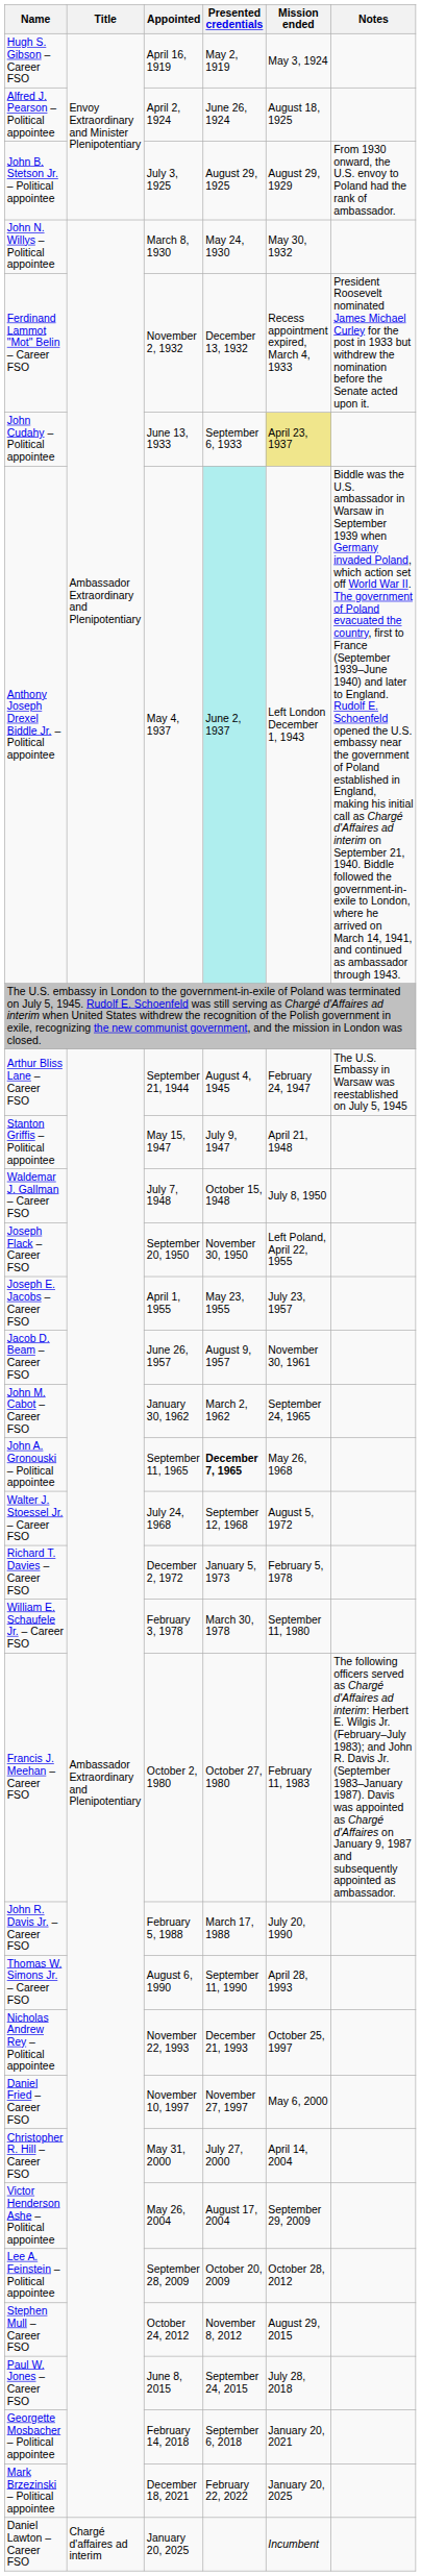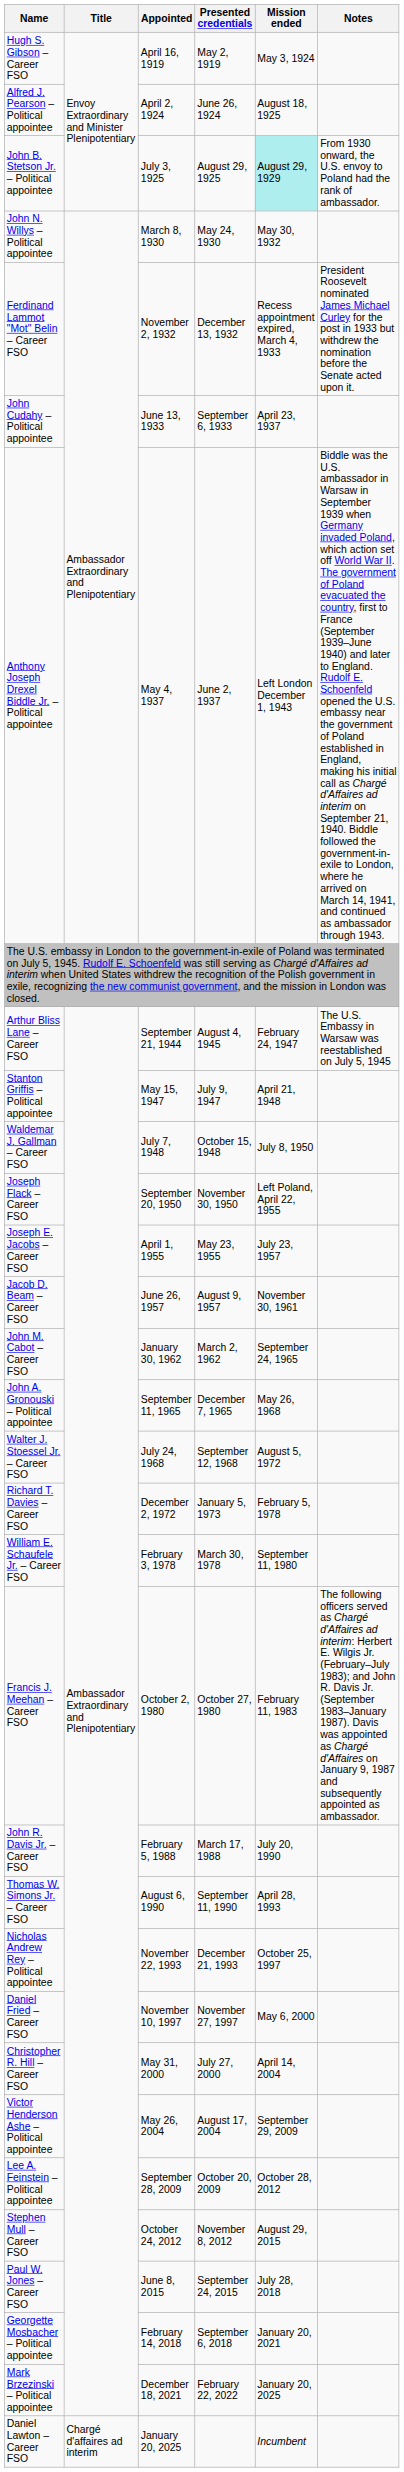John B. Stetson Jr. – Political appointee | Mission ended: no background -> paleturquoise background
John Cudahy – Political appointee | Mission ended: khaki background -> no background
Anthony Joseph Drexel Biddle Jr. – Political appointee | Presented credentials: paleturquoise background -> no background
John A. Gronouski – Political appointee | Presented credentials: bold -> normal
